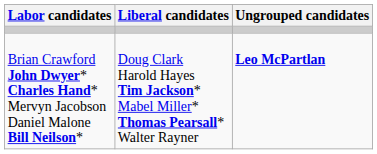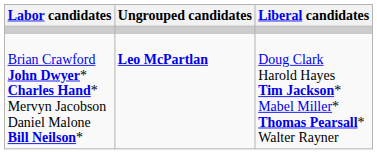columns swapped: Liberal candidates <-> Ungrouped candidates
